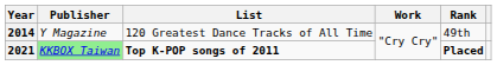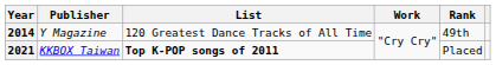2021 | Publisher: lightgreen background -> no background
2021 | Rank: bold -> normal
